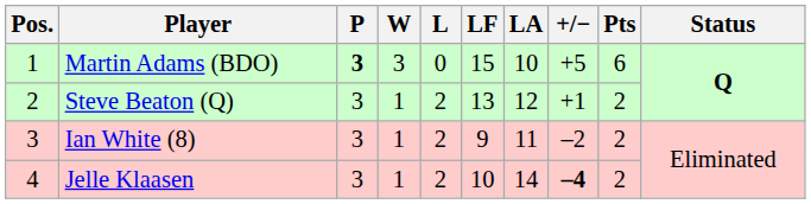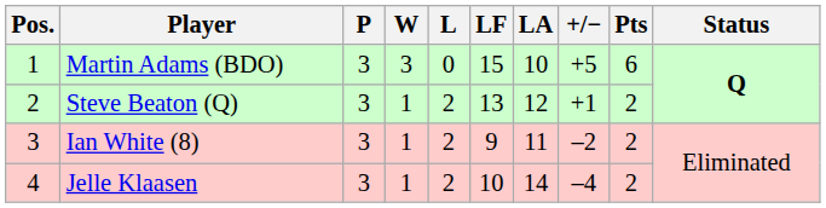Martin Adams (BDO) | P: bold -> normal
Jelle Klaasen | +/−: bold -> normal
